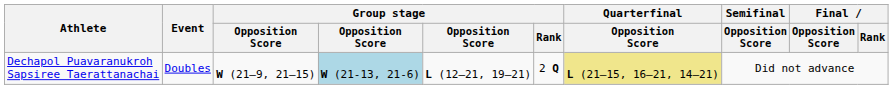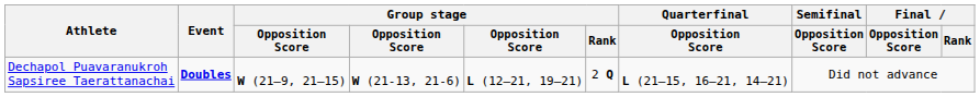Dechapol Puavaranukroh Sapsiree Taerattanachai | Event: normal -> bold
Dechapol Puavaranukroh Sapsiree Taerattanachai | column 4: lightblue background -> no background
Dechapol Puavaranukroh Sapsiree Taerattanachai | Quarterfinal / Opposition Score: khaki background -> no background
